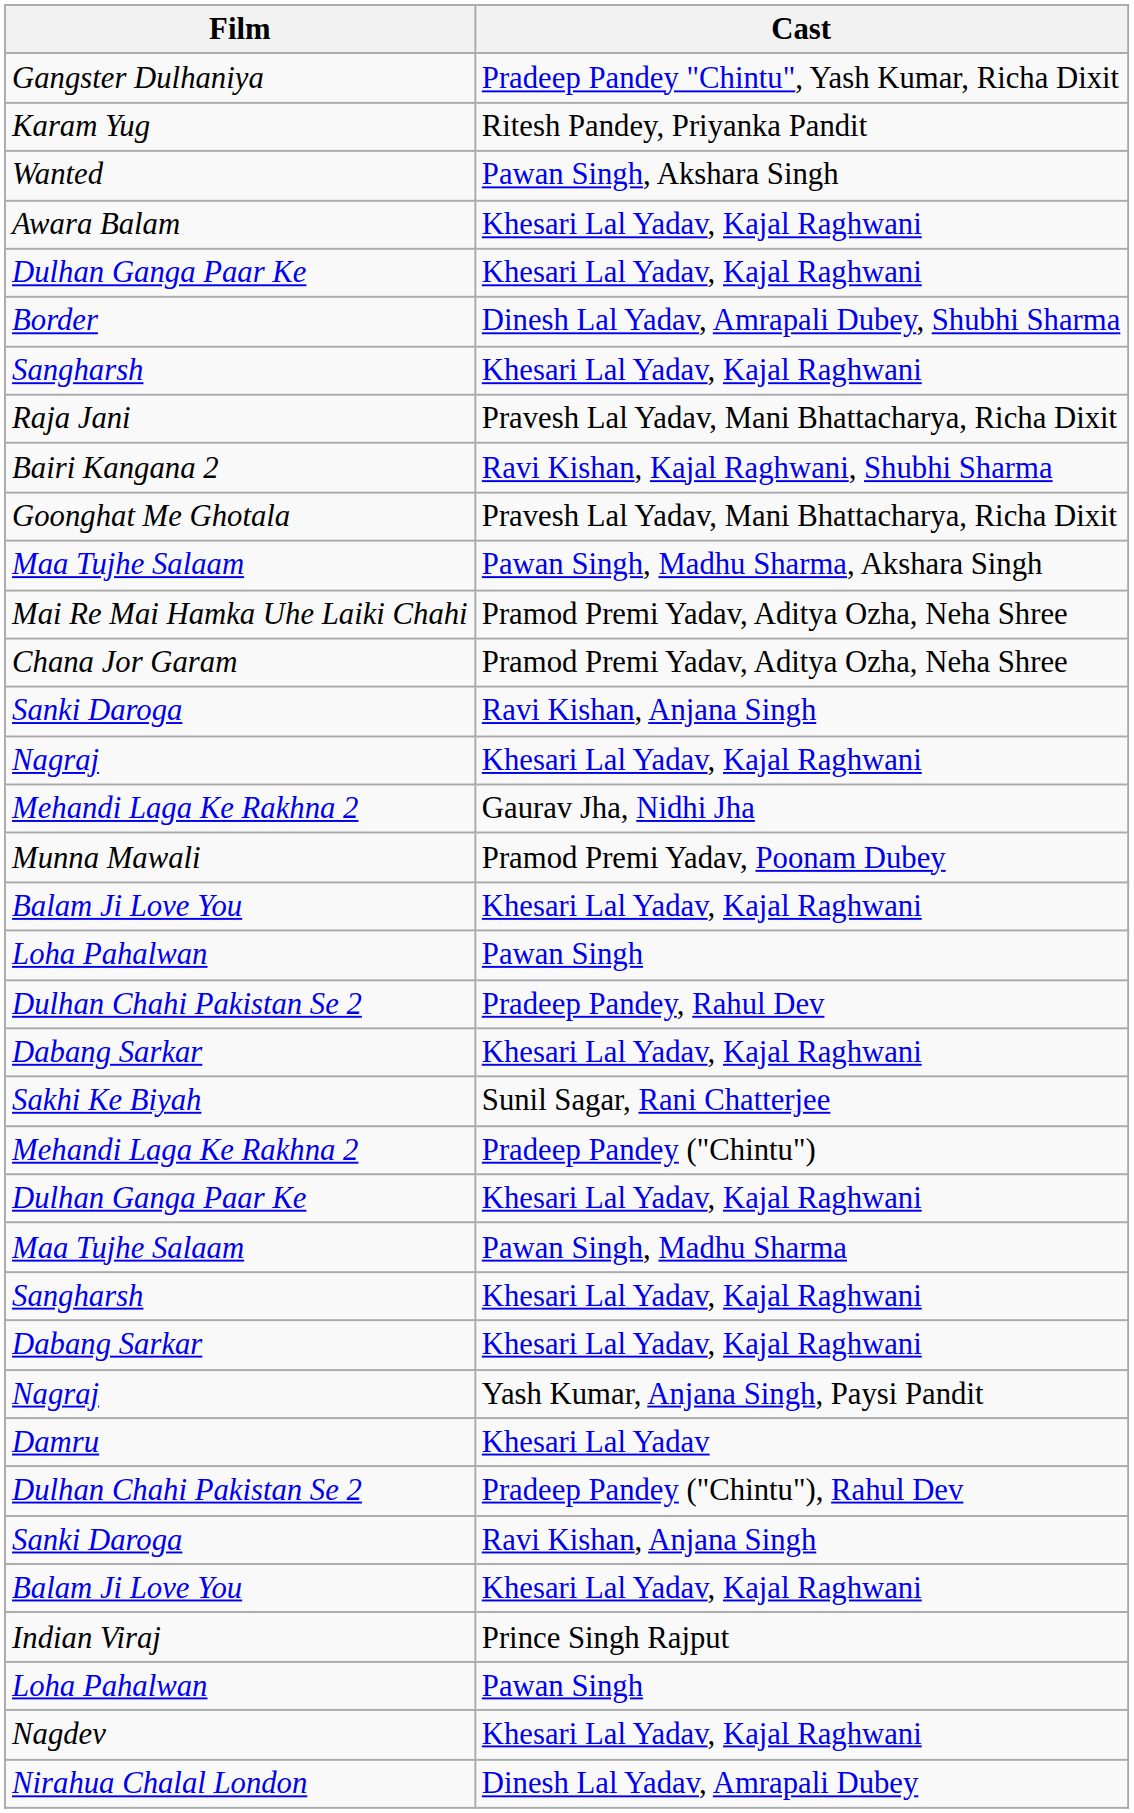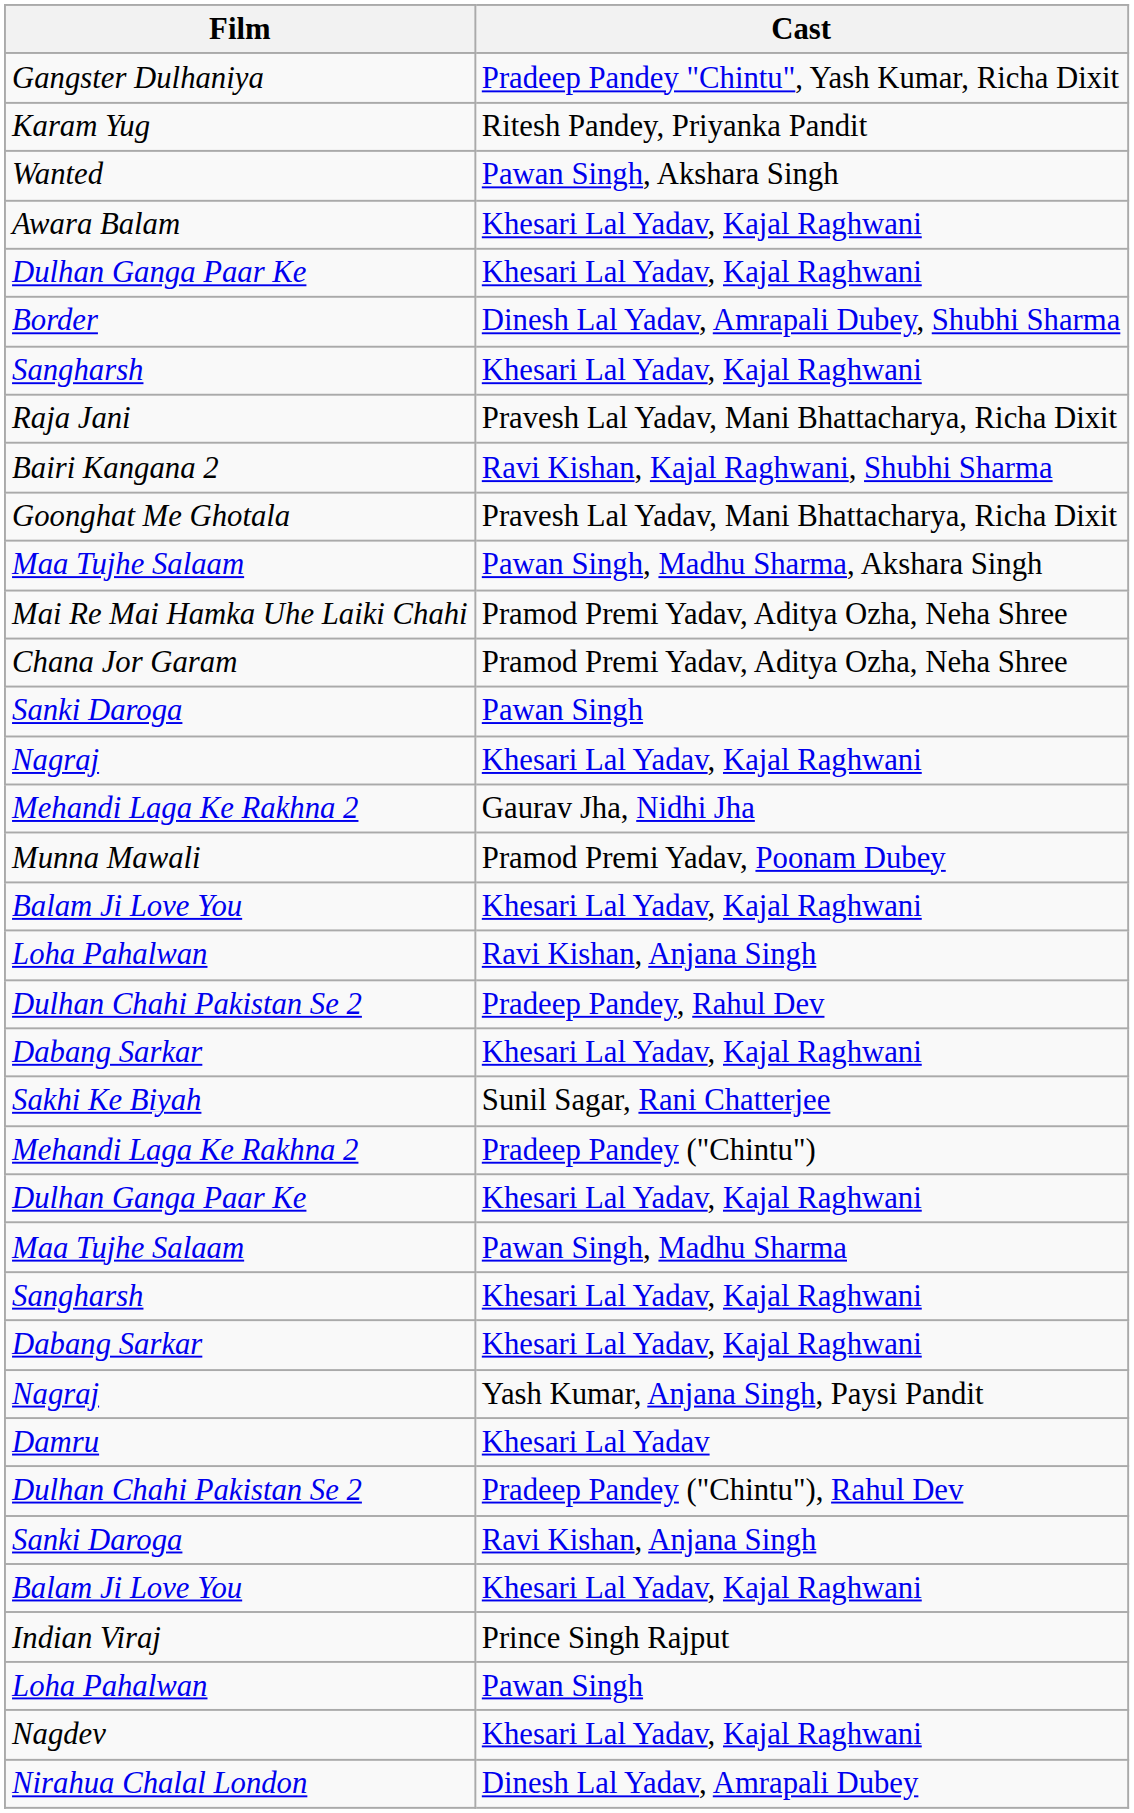row 15 | Cast: Ravi Kishan, Anjana Singh -> Pawan Singh
row 20 | Cast: Pawan Singh -> Ravi Kishan, Anjana Singh
